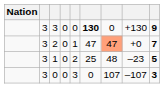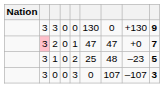row 2 | column 6: bold -> normal
row 3 | column 2: no background -> pink background
row 3 | column 7: lightsalmon background -> no background
